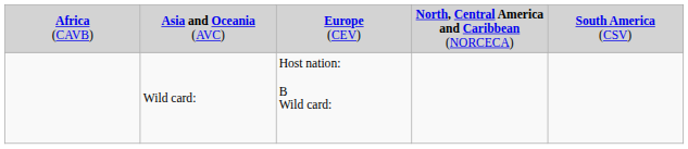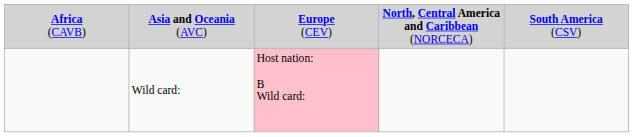Wild card: | column 3: no background -> pink background
